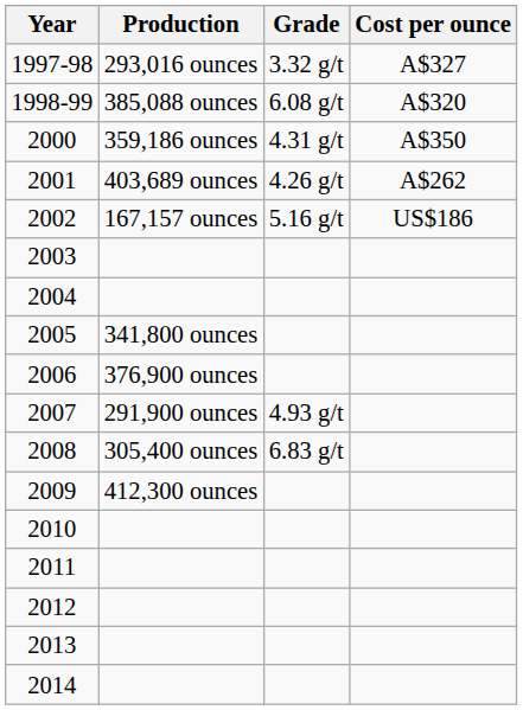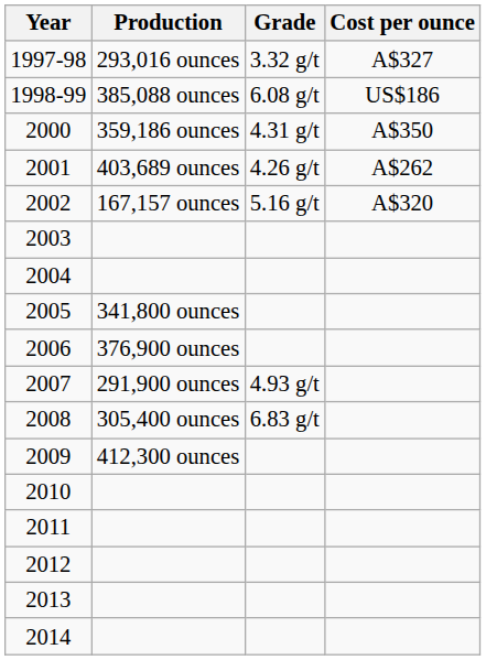1998-99 | Cost per ounce: A$320 -> US$186
2002 | Cost per ounce: US$186 -> A$320
